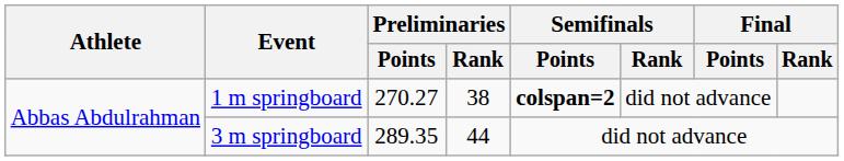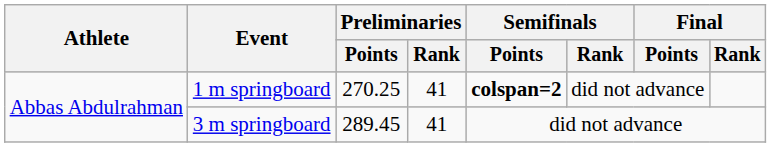1 m springboard | Preliminaries / Points: 270.27 -> 270.25
1 m springboard | Preliminaries / Rank: 38 -> 41
3 m springboard | Preliminaries / Points: 289.35 -> 289.45
3 m springboard | Preliminaries / Rank: 44 -> 41
